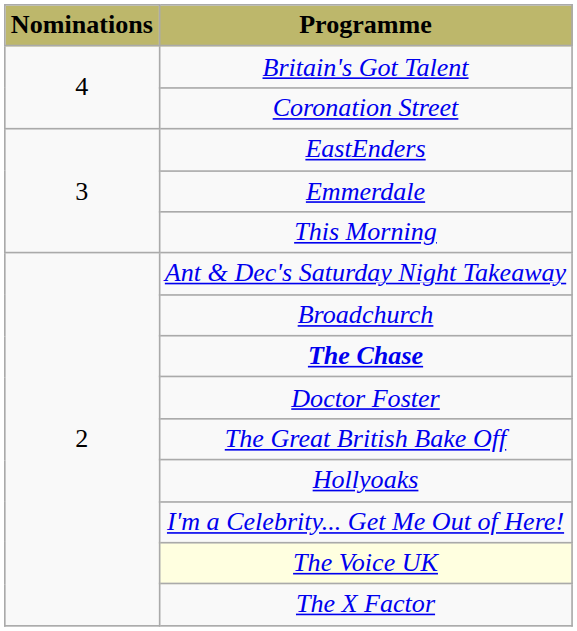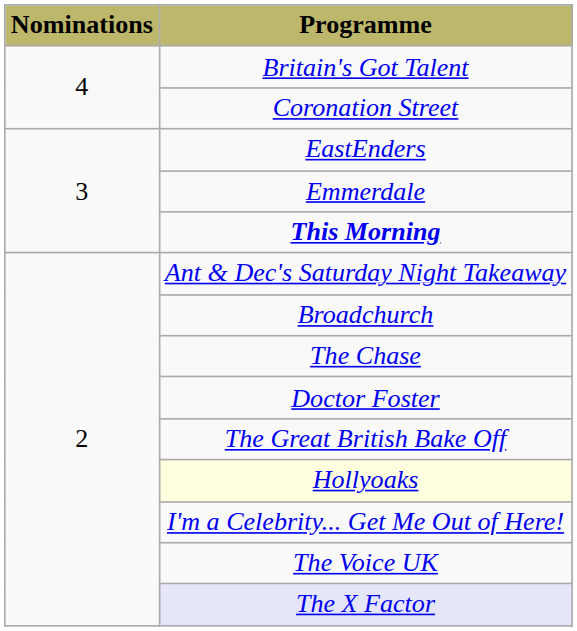This Morning | Programme: normal -> bold
The Chase | Programme: bold -> normal
Hollyoaks | Programme: no background -> lightyellow background
The Voice UK | Programme: lightyellow background -> no background
The X Factor | Programme: no background -> lavender background
